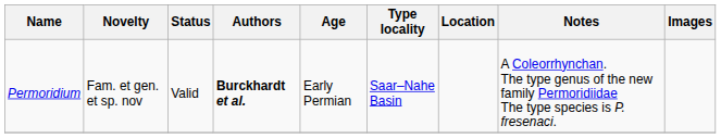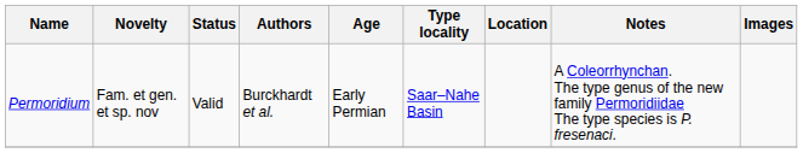Permoridium | Authors: bold -> normal
